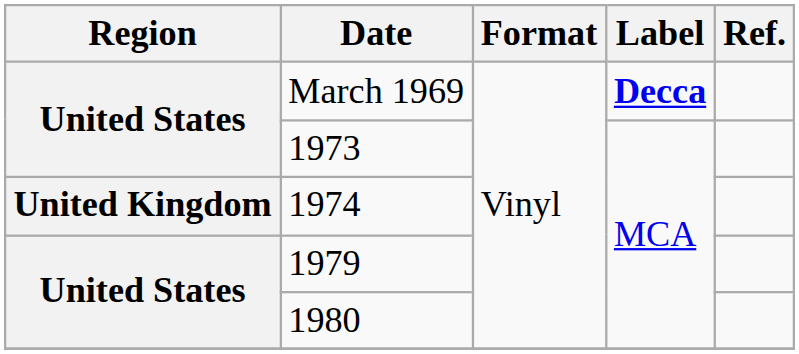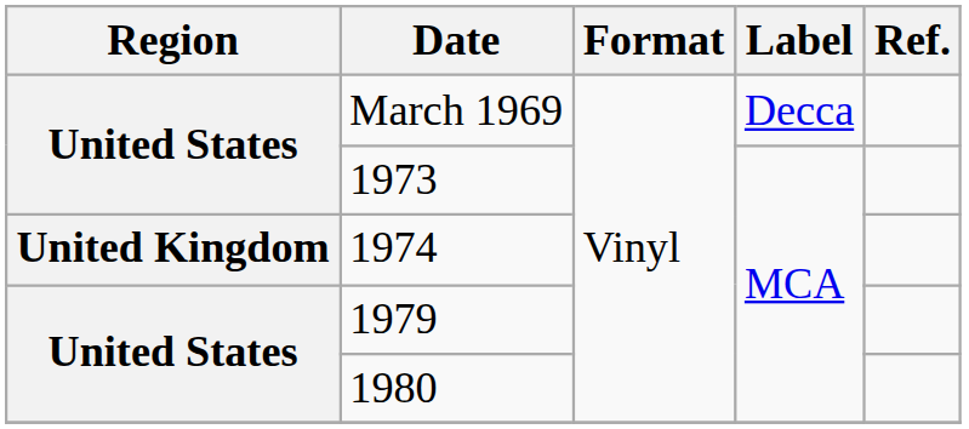March 1969 | Label: bold -> normal
